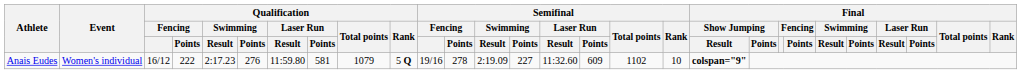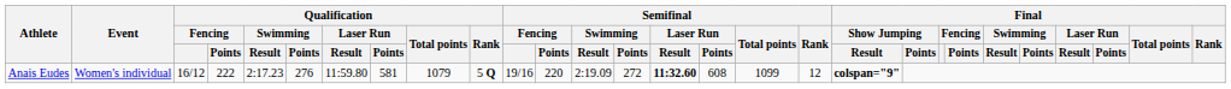Anais Eudes | Semifinal / Fencing / Points: 278 -> 220
Anais Eudes | Semifinal / Swimming / Points: 227 -> 272
Anais Eudes | Semifinal / Laser Run / Result: normal -> bold
Anais Eudes | Semifinal / Laser Run / Points: 609 -> 608
Anais Eudes | Semifinal / Total points: 1102 -> 1099
Anais Eudes | Semifinal / Rank: 10 -> 12
